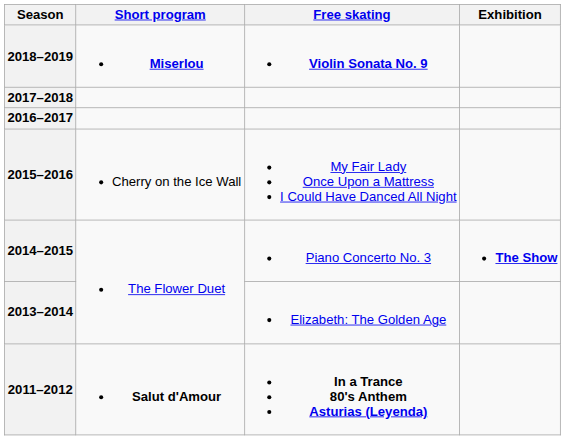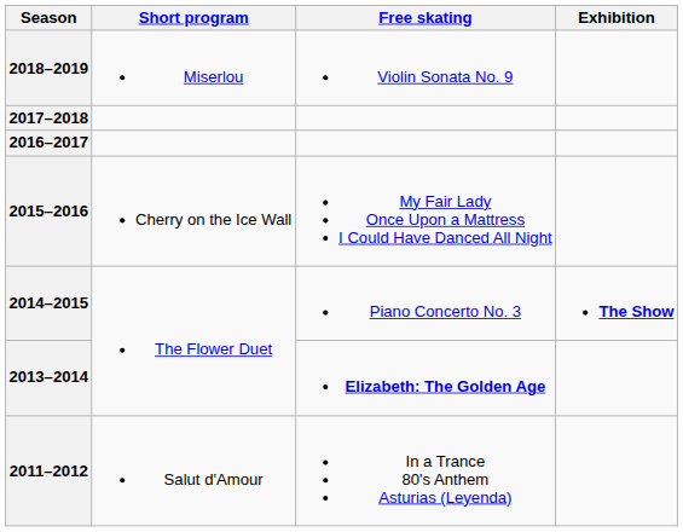2018–2019 | Short program: bold -> normal
2018–2019 | Free skating: bold -> normal
2013–2014 | Free skating: normal -> bold
2011–2012 | Short program: bold -> normal
2011–2012 | Free skating: bold -> normal
